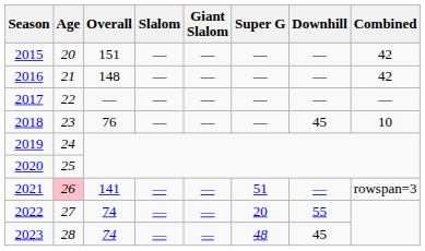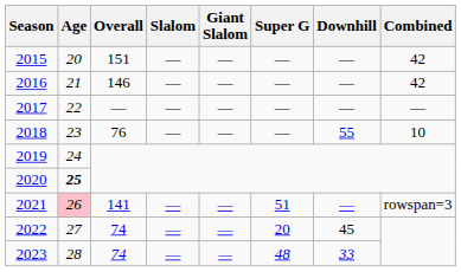2016 | Overall: 148 -> 146
2018 | Downhill: 45 -> 55
2020 | Age: normal -> bold
2022 | Downhill: 55 -> 45
2023 | Downhill: 45 -> 33
